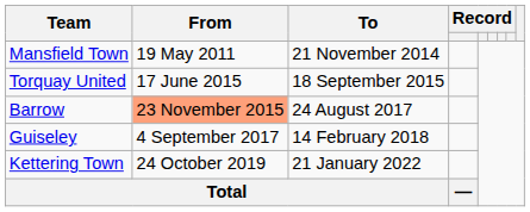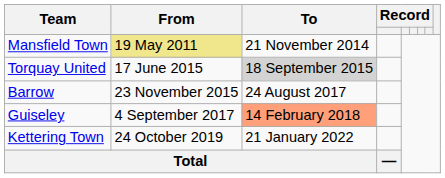Mansfield Town | From: no background -> khaki background
Torquay United | To: no background -> lightgrey background
Barrow | From: lightsalmon background -> no background
Guiseley | To: no background -> lightsalmon background
